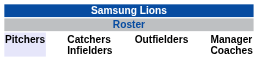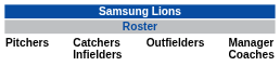Pitchers | column 1: lavender background -> no background
